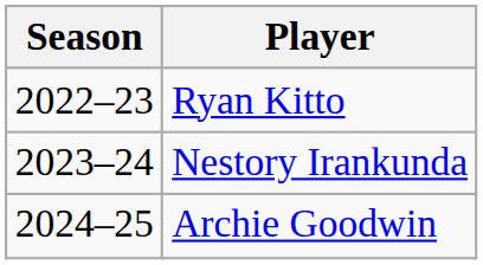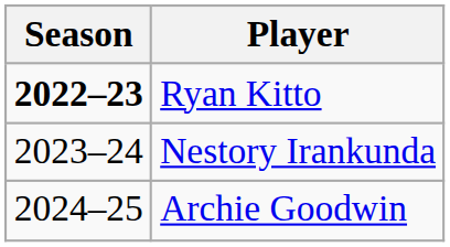Ryan Kitto | Season: normal -> bold
